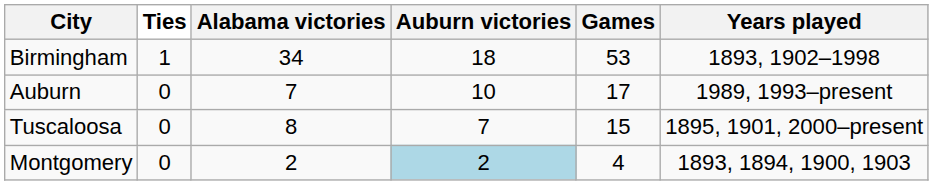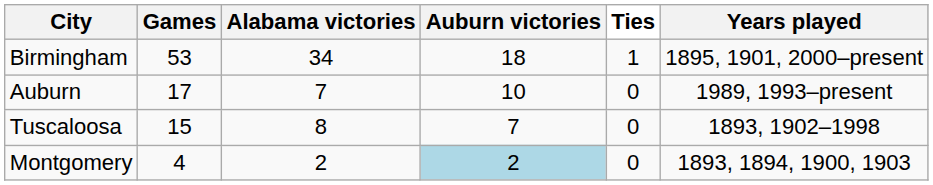columns swapped: Games <-> Ties
Birmingham | Years played: 1893, 1902–1998 -> 1895, 1901, 2000–present
Tuscaloosa | Years played: 1895, 1901, 2000–present -> 1893, 1902–1998
